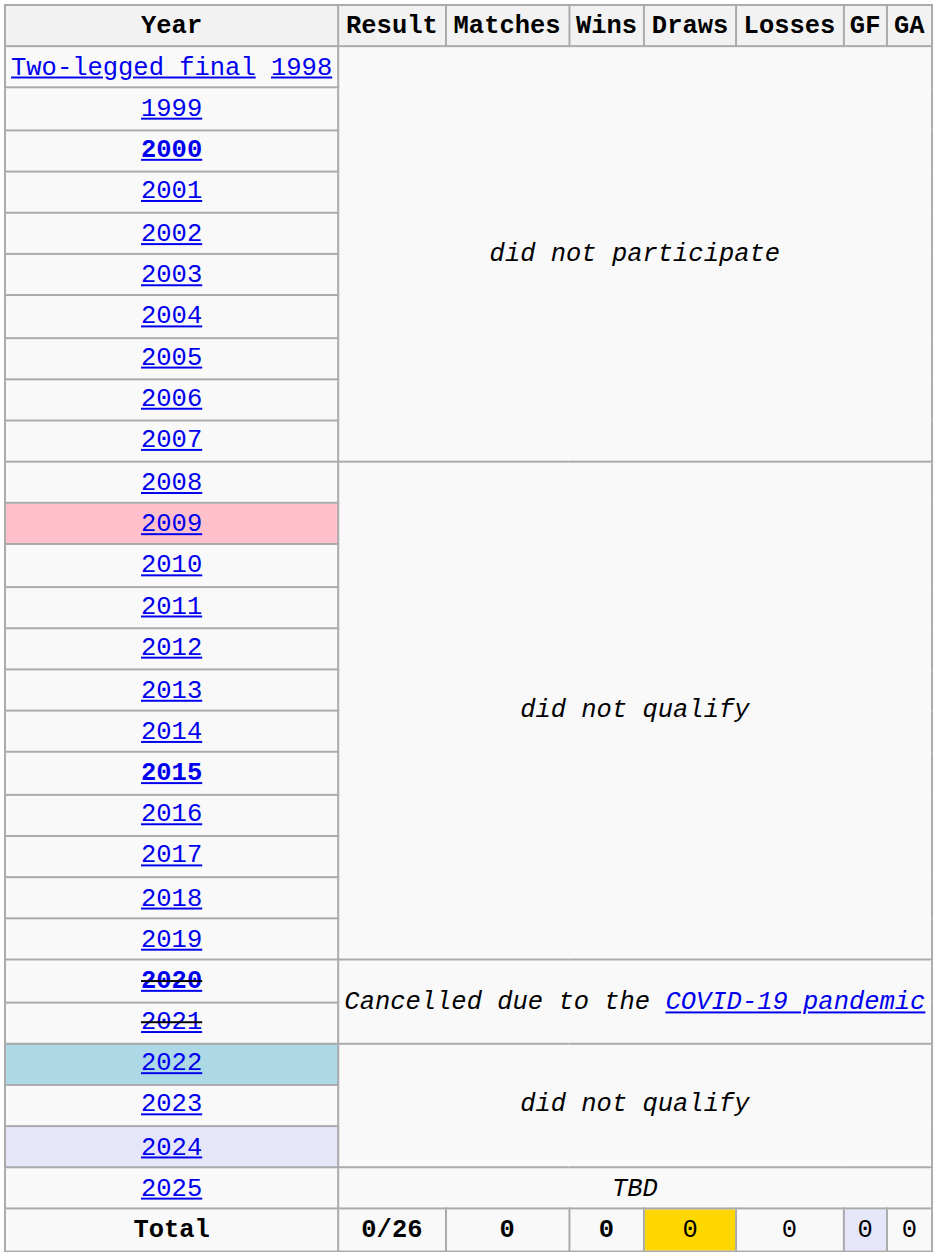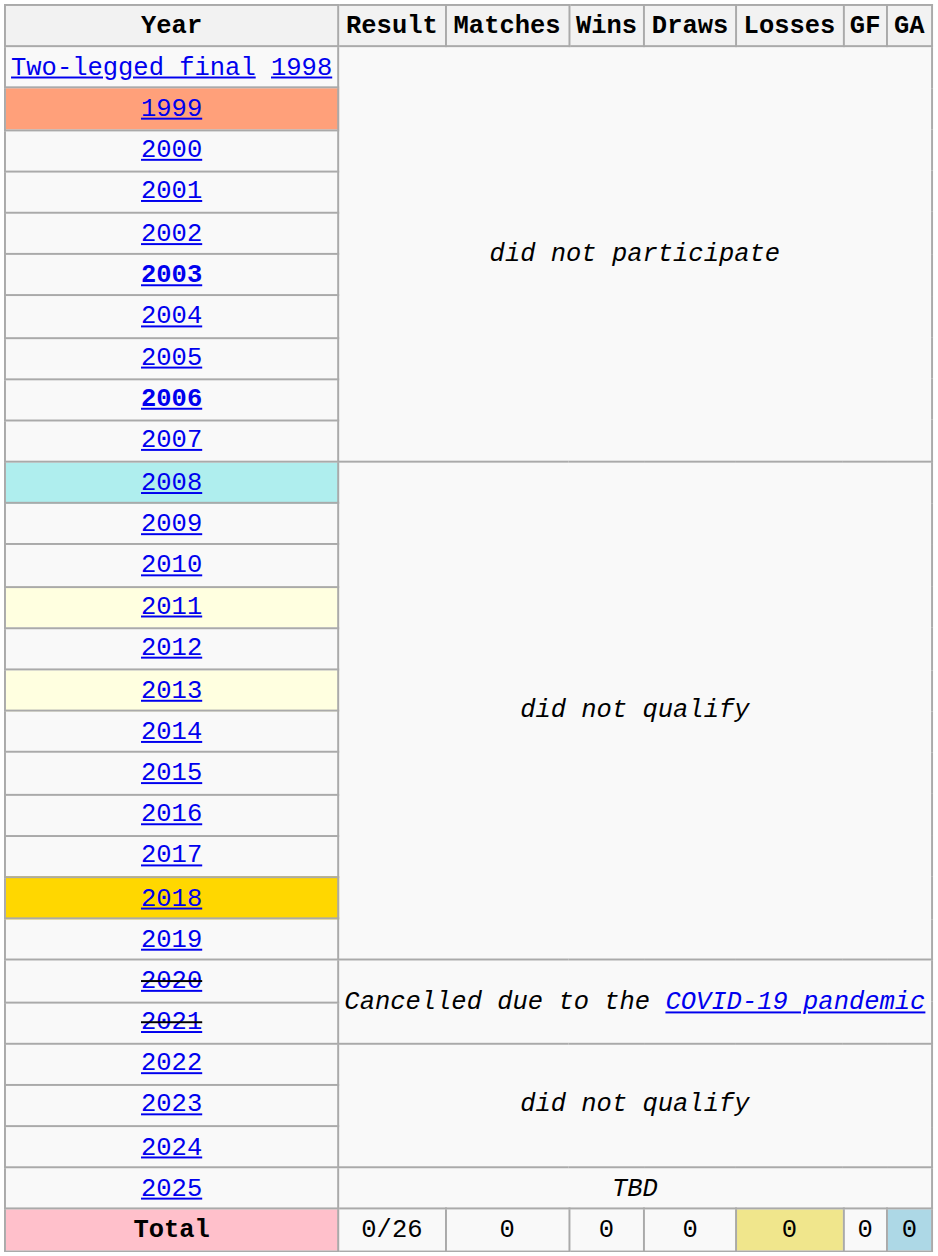1999 | Year: no background -> lightsalmon background
2000 | Year: bold -> normal
2003 | Year: normal -> bold
2006 | Year: normal -> bold
2008 | Year: no background -> paleturquoise background
2009 | Year: pink background -> no background
2011 | Year: no background -> lightyellow background
2013 | Year: no background -> lightyellow background
2015 | Year: bold -> normal
2018 | Year: no background -> gold background
2020 | Year: bold -> normal
2022 | Year: lightblue background -> no background
2024 | Year: lavender background -> no background
Total | Year: no background -> pink background
Total | Result: bold -> normal
Total | Matches: bold -> normal
Total | Wins: bold -> normal
Total | Draws: gold background -> no background
Total | Losses: no background -> khaki background
Total | GF: lavender background -> no background
Total | GA: no background -> lightblue background
